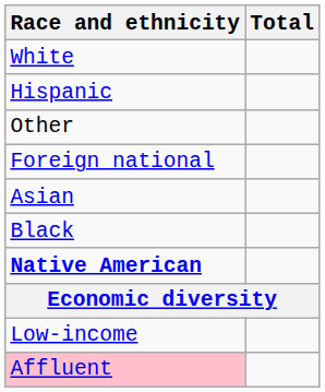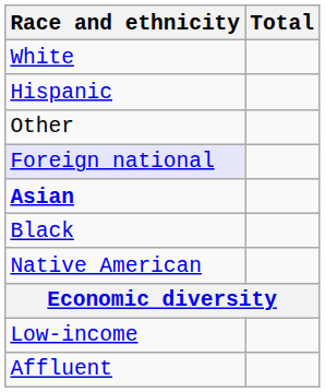Foreign national | Race and ethnicity: no background -> lavender background
Asian | Race and ethnicity: normal -> bold
Native American | Race and ethnicity: bold -> normal
Affluent | Race and ethnicity: pink background -> no background
